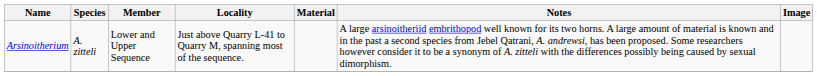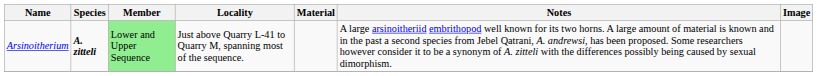Arsinoitherium | Species: normal -> bold
Arsinoitherium | Member: no background -> lightgreen background
